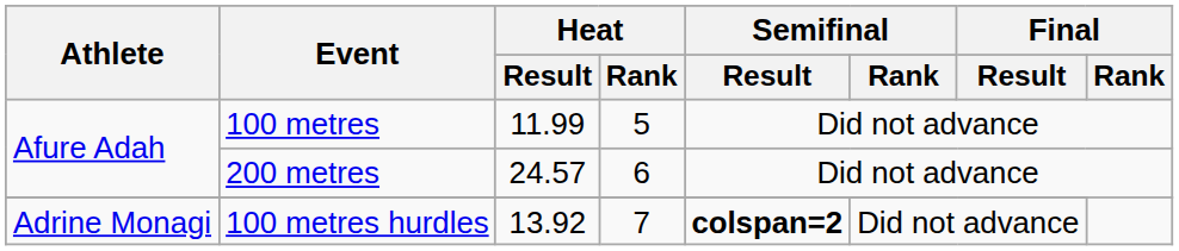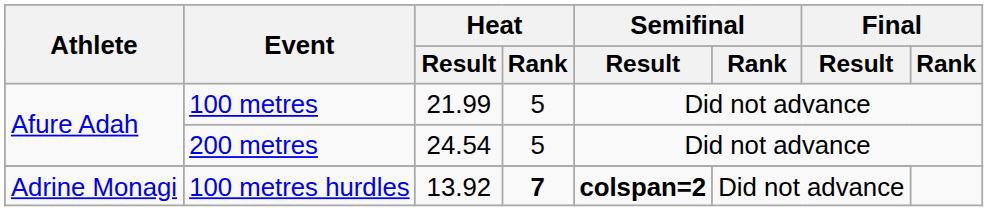100 metres | Heat / Result: 11.99 -> 21.99
200 metres | Heat / Result: 24.57 -> 24.54
200 metres | Heat / Rank: 6 -> 5
100 metres hurdles | Heat / Rank: normal -> bold
